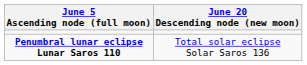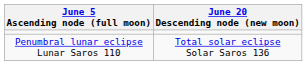row 3 | June 5 Ascending node (full moon): bold -> normal
